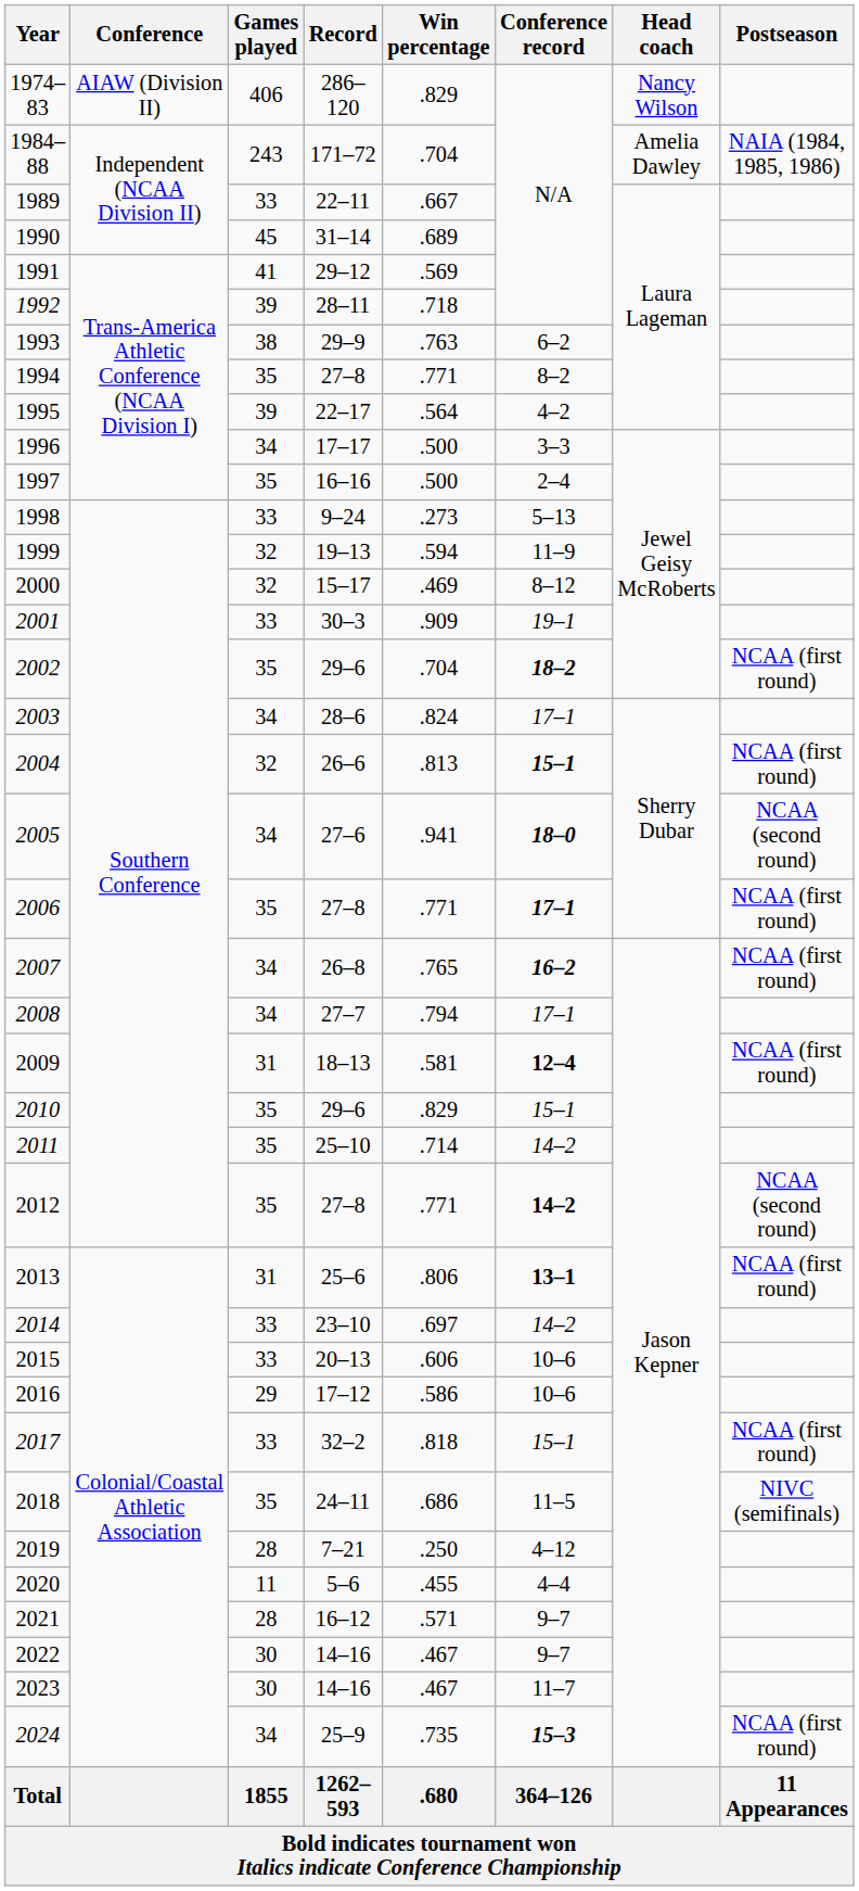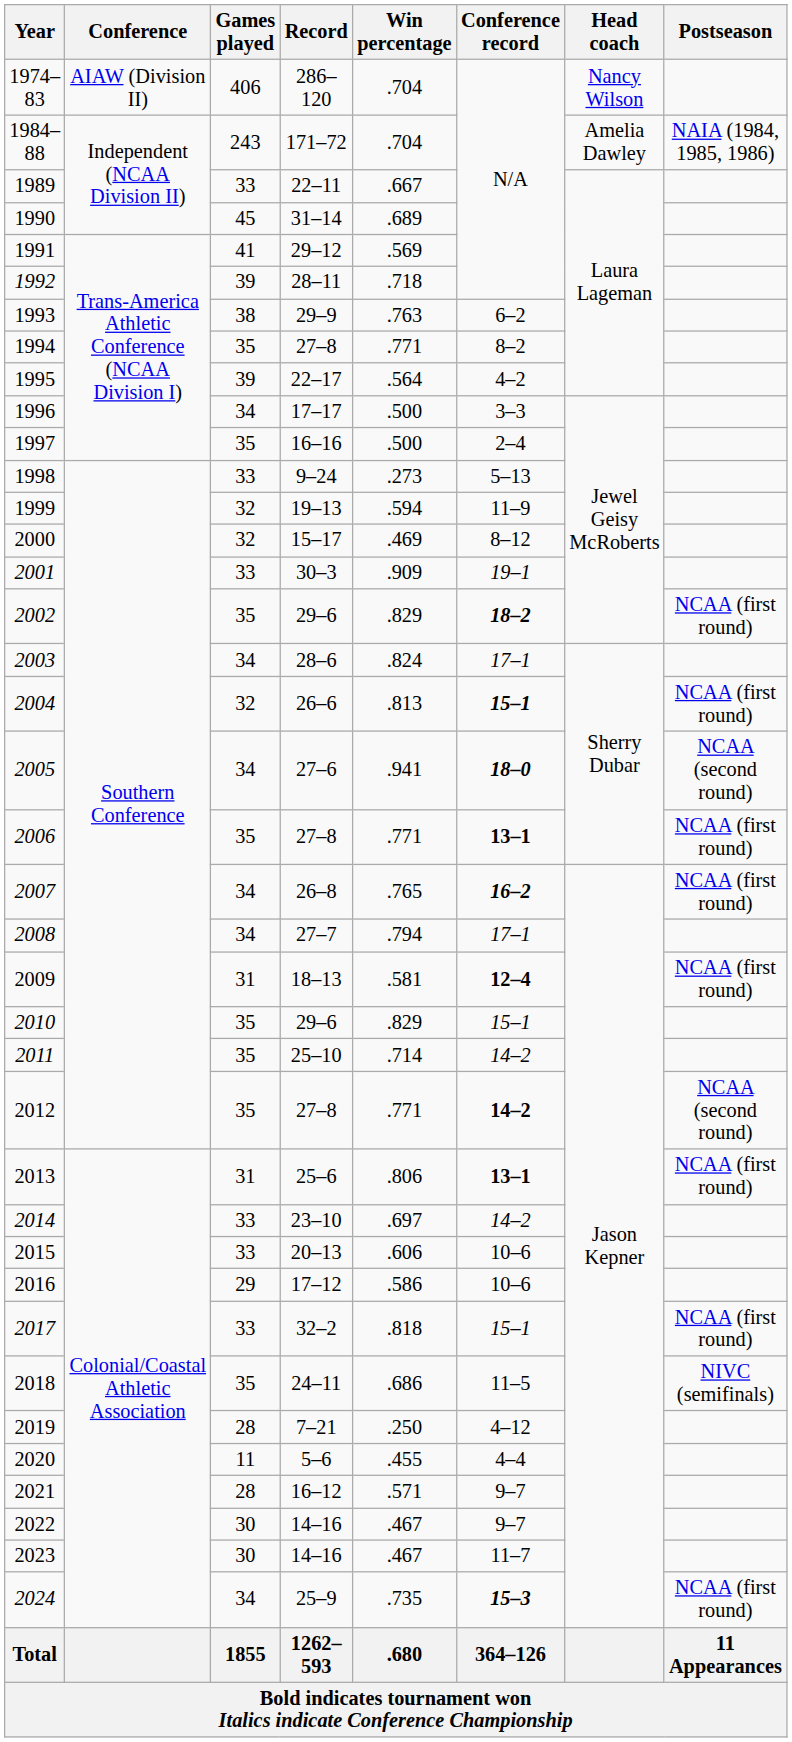1974–83 | Win percentage: .829 -> .704
2002 | Win percentage: .704 -> .829
2006 | Conference record: 17–1 -> 13–1
